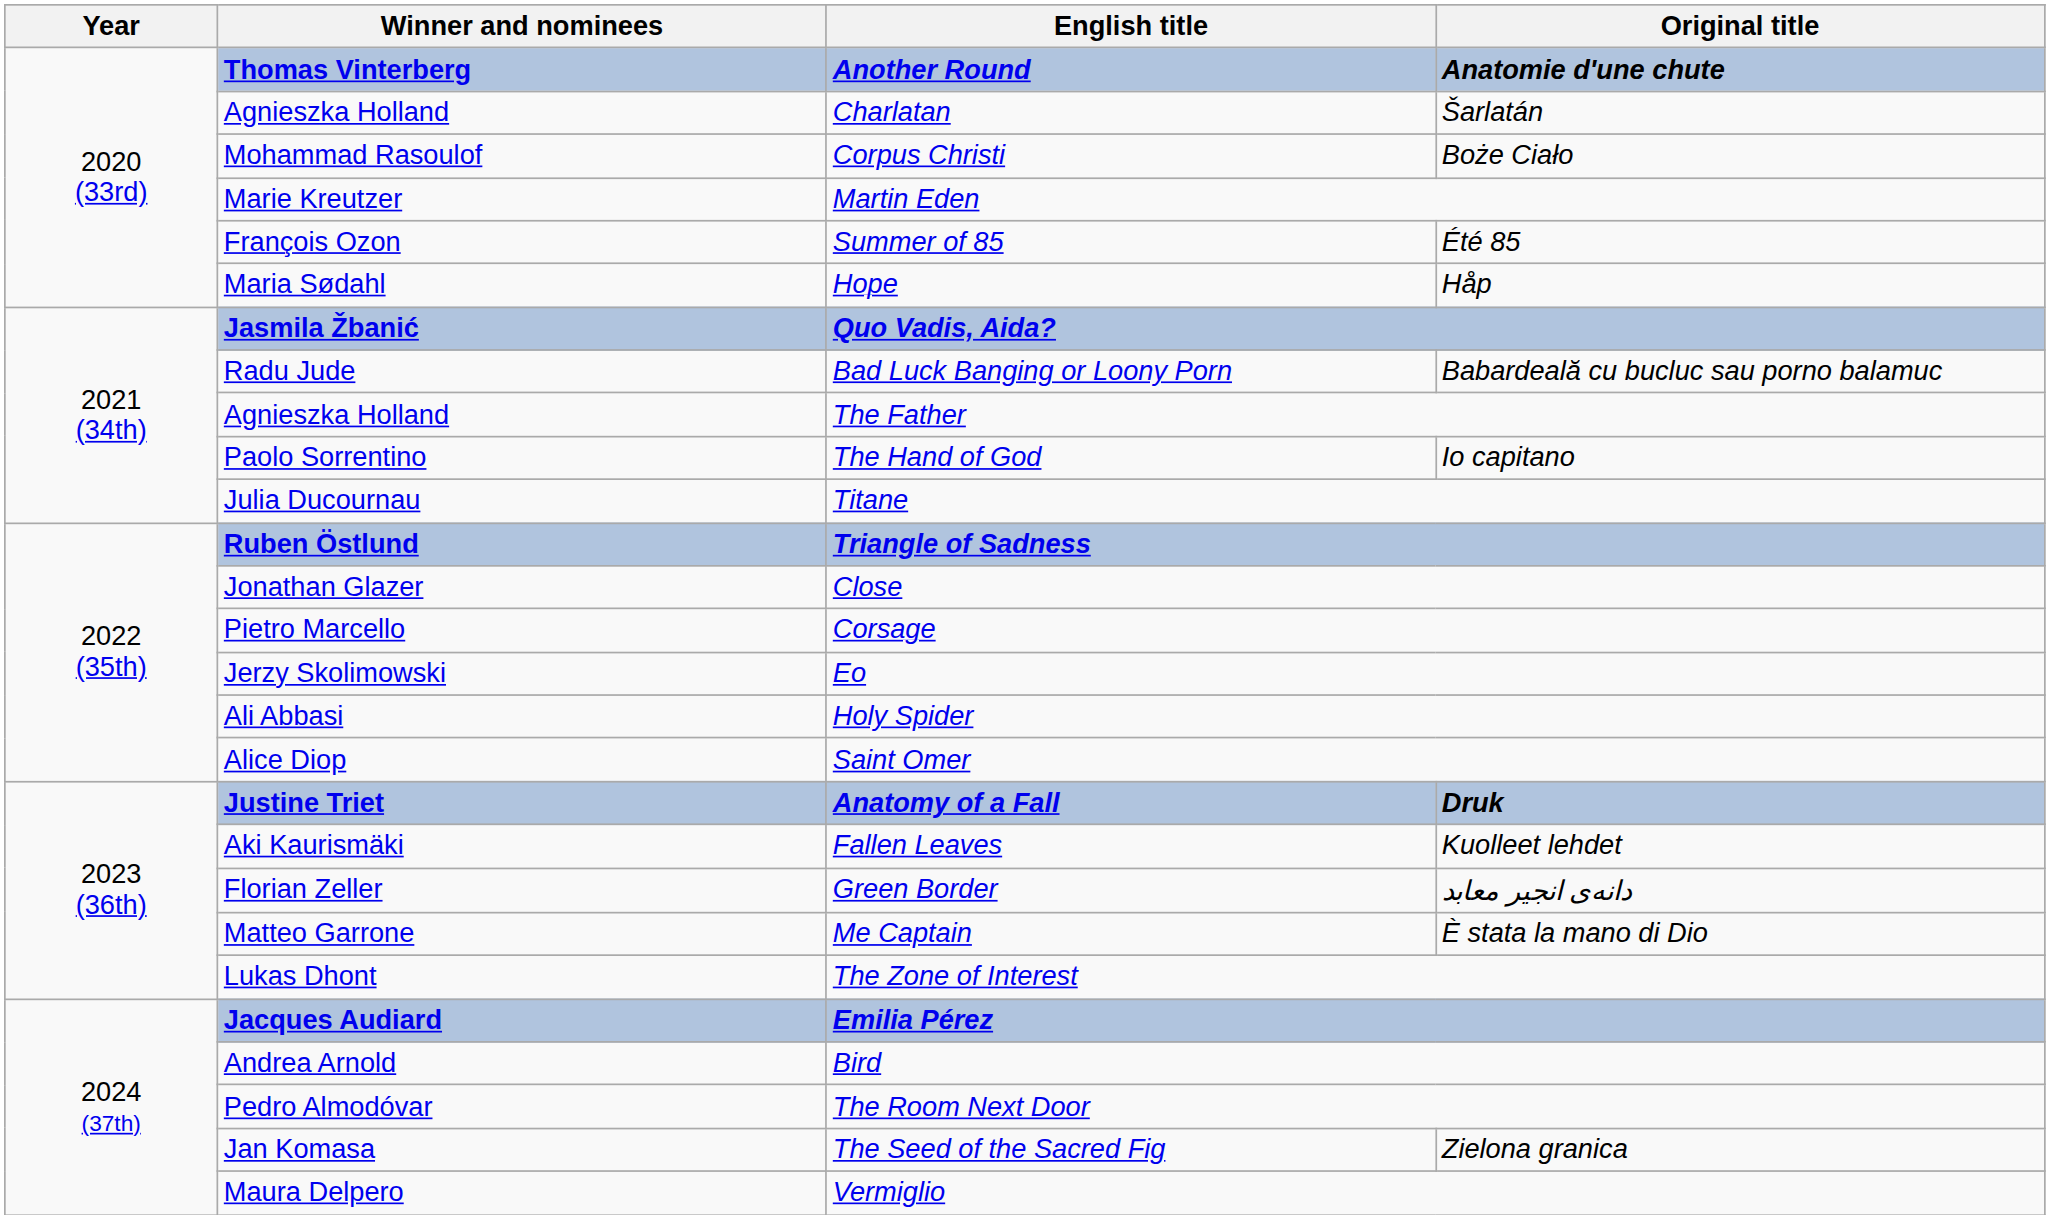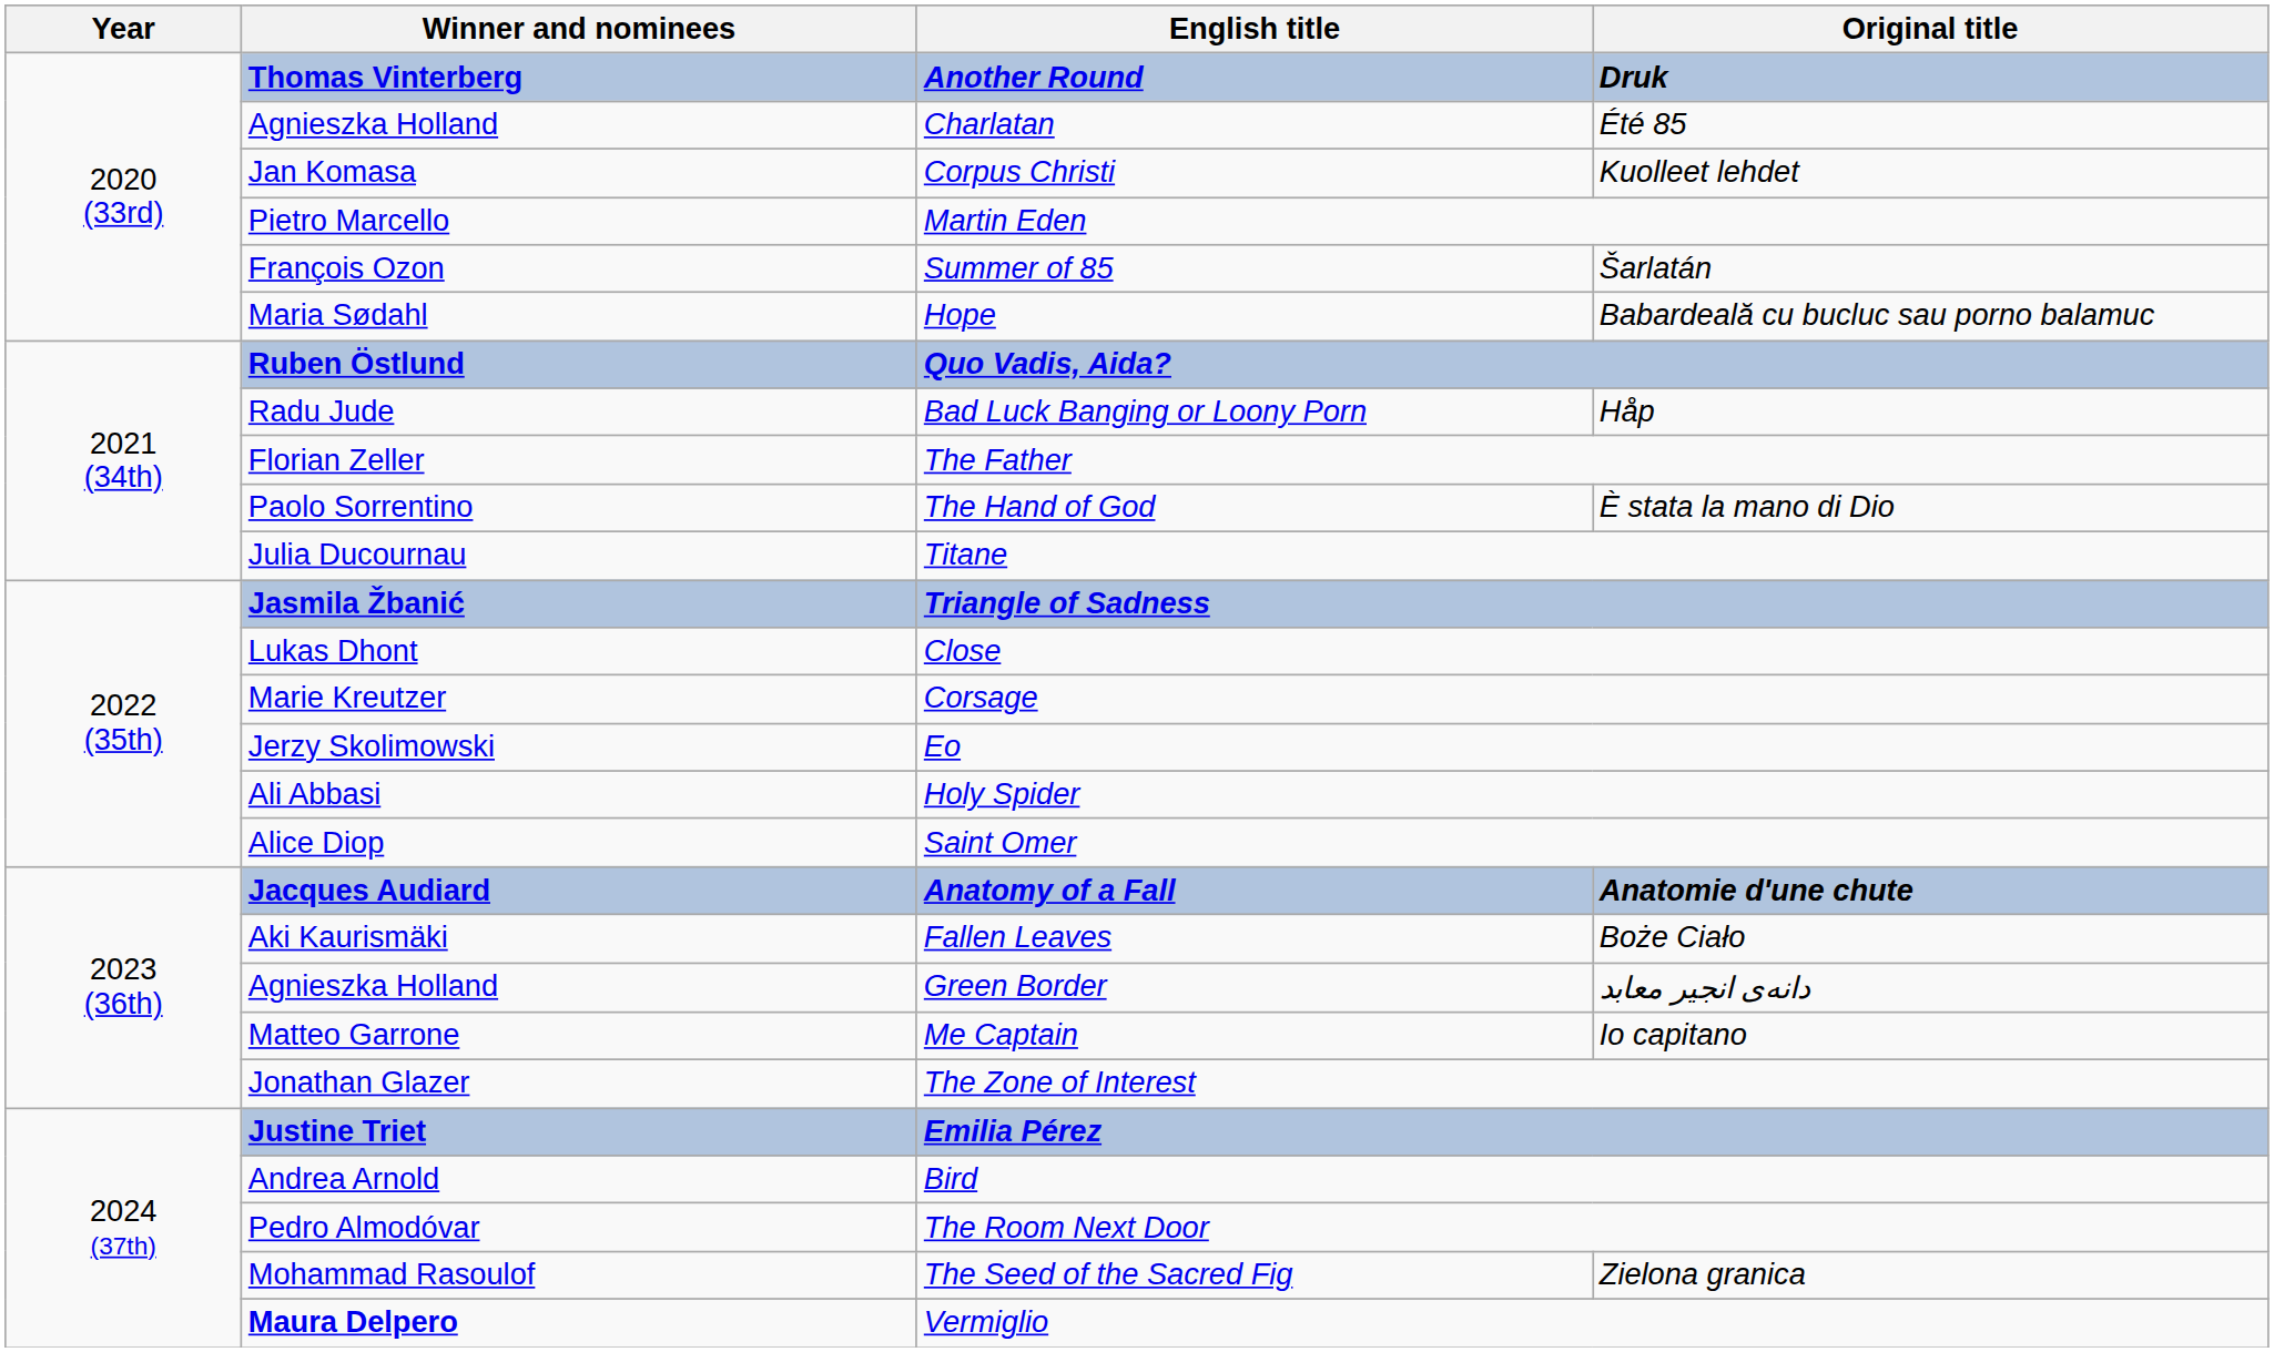Another Round | Original title: Anatomie d'une chute -> Druk
Charlatan | Original title: Šarlatán -> Été 85
Corpus Christi | Winner and nominees: Mohammad Rasoulof -> Jan Komasa
Corpus Christi | Original title: Boże Ciało -> Kuolleet lehdet
Martin Eden | Winner and nominees: Marie Kreutzer -> Pietro Marcello
Summer of 85 | Original title: Été 85 -> Šarlatán
Hope | Original title: Håp -> Babardeală cu bucluc sau porno balamuc
Quo Vadis, Aida? | Winner and nominees: Jasmila Žbanić -> Ruben Östlund
Bad Luck Banging or Loony Porn | Original title: Babardeală cu bucluc sau porno balamuc -> Håp
The Father | Winner and nominees: Agnieszka Holland -> Florian Zeller
The Hand of God | Original title: Io capitano -> È stata la mano di Dio
Triangle of Sadness | Winner and nominees: Ruben Östlund -> Jasmila Žbanić
Close | Winner and nominees: Jonathan Glazer -> Lukas Dhont
Corsage | Winner and nominees: Pietro Marcello -> Marie Kreutzer
Anatomy of a Fall | Winner and nominees: Justine Triet -> Jacques Audiard
Anatomy of a Fall | Original title: Druk -> Anatomie d'une chute
Fallen Leaves | Original title: Kuolleet lehdet -> Boże Ciało
Green Border | Winner and nominees: Florian Zeller -> Agnieszka Holland
Me Captain | Original title: È stata la mano di Dio -> Io capitano
The Zone of Interest | Winner and nominees: Lukas Dhont -> Jonathan Glazer
Emilia Pérez | Winner and nominees: Jacques Audiard -> Justine Triet
The Seed of the Sacred Fig | Winner and nominees: Jan Komasa -> Mohammad Rasoulof
Vermiglio | Winner and nominees: normal -> bold
